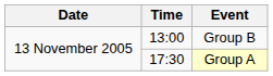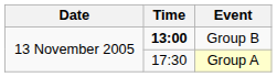Group B | Time: normal -> bold
